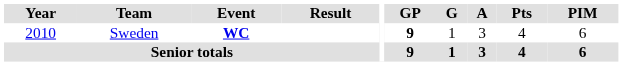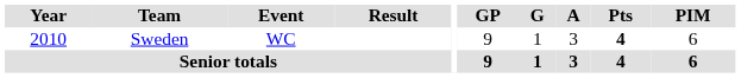Sweden | Event: bold -> normal
Sweden | GP: bold -> normal
Sweden | Pts: normal -> bold
